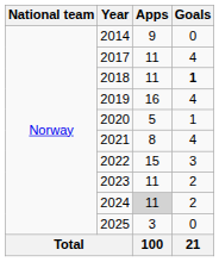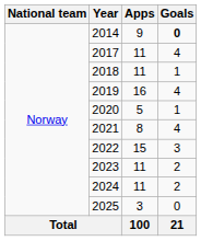2014 | Goals: normal -> bold
2018 | Goals: bold -> normal
2024 | Apps: lightgrey background -> no background
